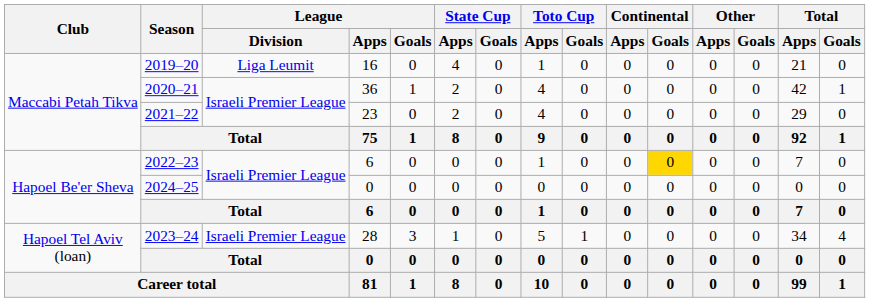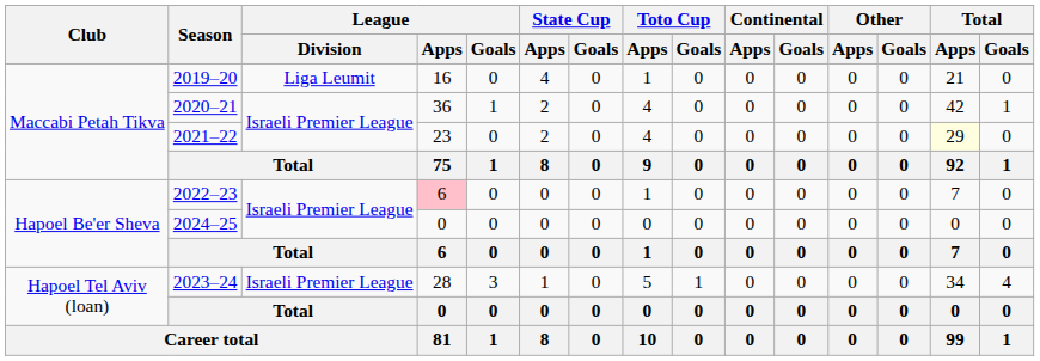2021–22 | Total / Apps: no background -> lightyellow background
2022–23 | League / Apps: no background -> pink background
2022–23 | Continental / Goals: gold background -> no background
